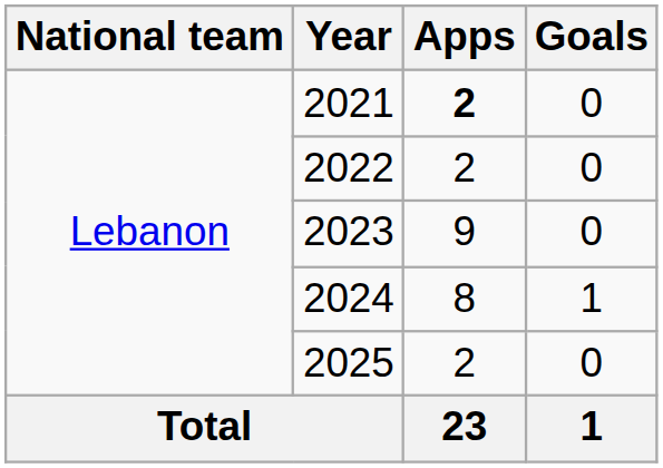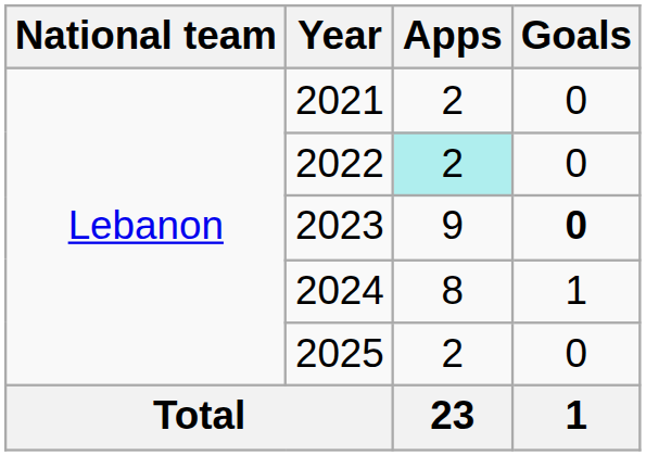2021 | Apps: bold -> normal
2022 | Apps: no background -> paleturquoise background
2023 | Goals: normal -> bold
